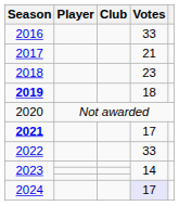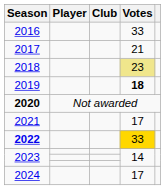2018 | Votes: no background -> khaki background
2019 | Season: bold -> normal
2019 | Votes: normal -> bold
2020 | Season: normal -> bold
2021 | Season: bold -> normal
2022 | Season: normal -> bold
2022 | Votes: no background -> gold background
2024 | Votes: lavender background -> no background
